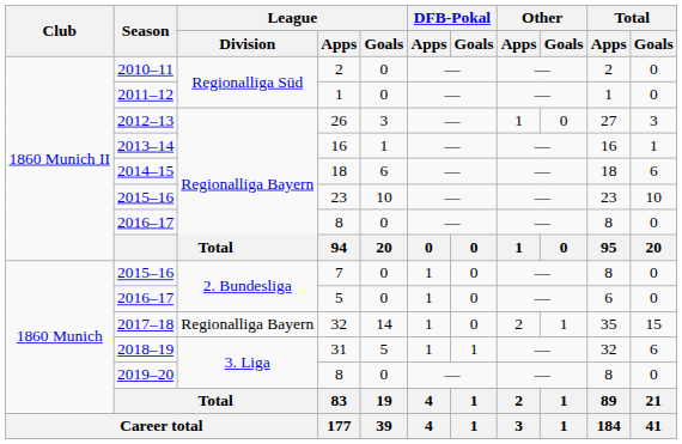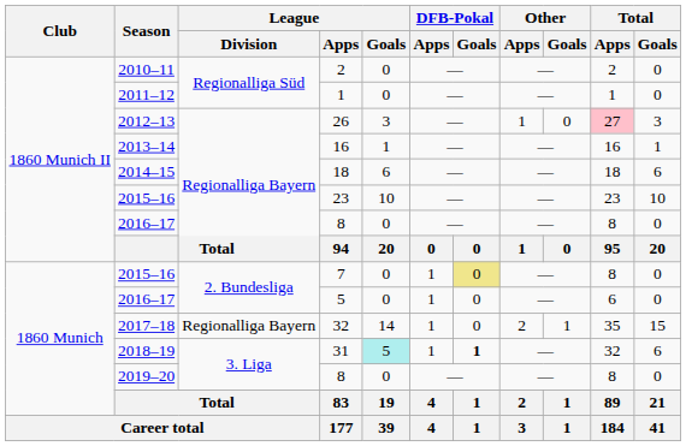26 | Total / Apps: no background -> pink background
7 | DFB-Pokal / Goals: no background -> khaki background
31 | League / Goals: no background -> paleturquoise background
31 | DFB-Pokal / Goals: normal -> bold
